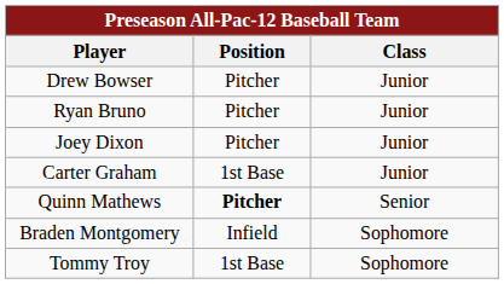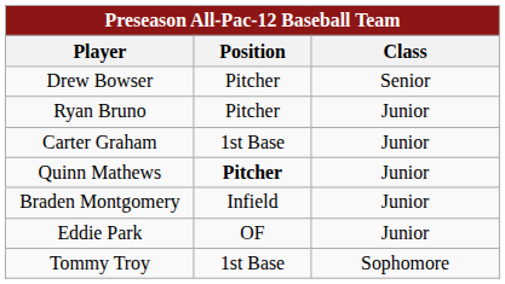Drew Bowser | Class: Junior -> Senior
- row: Joey Dixon | Pitcher | Junior
Quinn Mathews | Class: Senior -> Junior
Braden Montgomery | Class: Sophomore -> Junior
+ row: Eddie Park | OF | Junior
